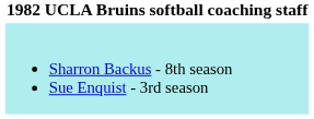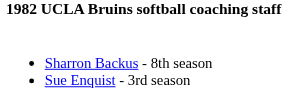Sharron Backus - 8th season Sue Enquist - 3rd season | column 1: paleturquoise background -> no background
